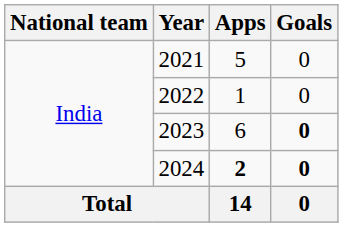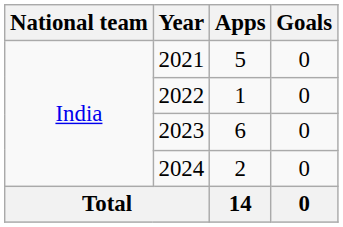2023 | Goals: bold -> normal
2024 | Apps: bold -> normal
2024 | Goals: bold -> normal
